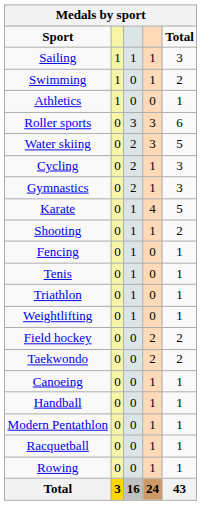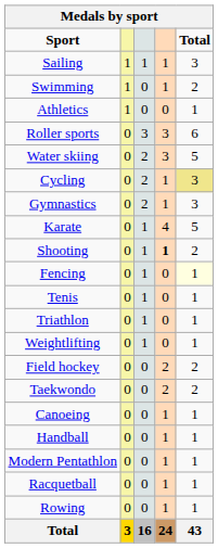Cycling | Total: no background -> khaki background
Shooting | column 4: normal -> bold
Fencing | Total: no background -> lightyellow background
